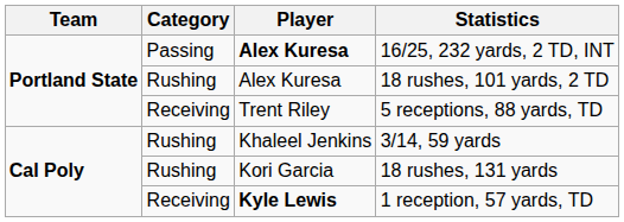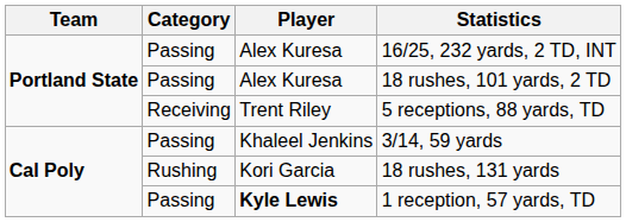16/25, 232 yards, 2 TD, INT | Player: bold -> normal
18 rushes, 101 yards, 2 TD | Category: Rushing -> Passing
3/14, 59 yards | Category: Rushing -> Passing
1 reception, 57 yards, TD | Category: Receiving -> Passing
